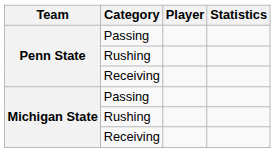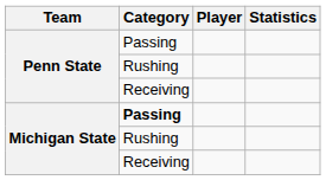Michigan State / Passing | Category: normal -> bold
